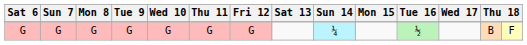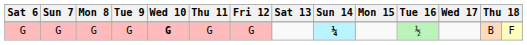row 2 | Wed 10: normal -> bold
row 2 | Sun 14: normal -> bold
